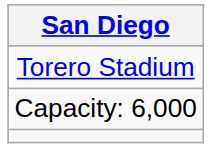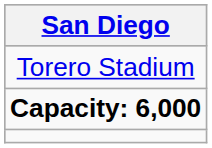row 3 | column 1: normal -> bold
